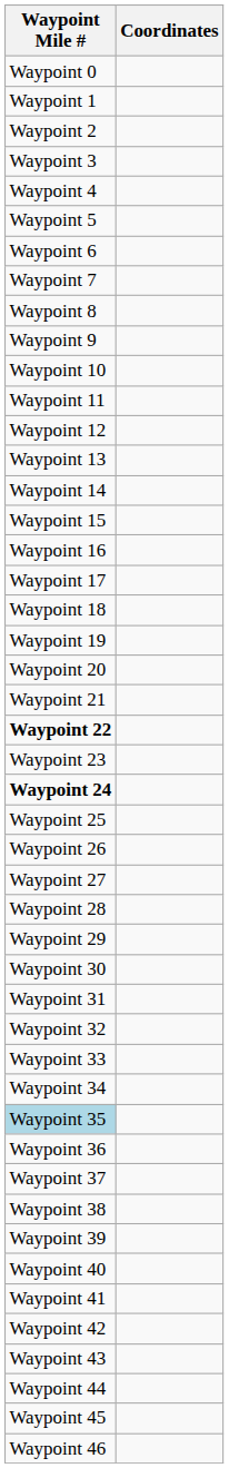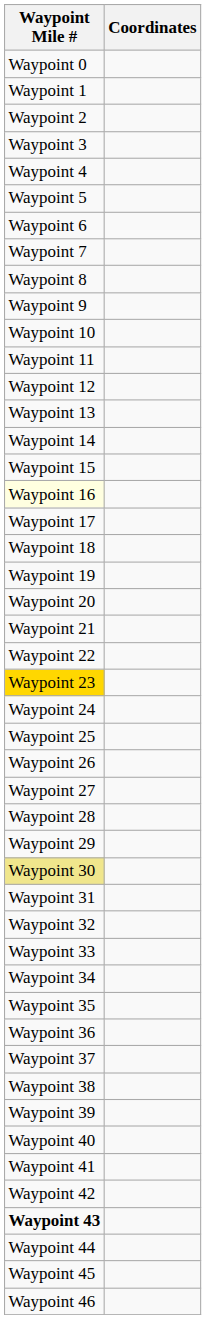Waypoint 16 | Waypoint Mile #: no background -> lightyellow background
Waypoint 22 | Waypoint Mile #: bold -> normal
Waypoint 23 | Waypoint Mile #: no background -> gold background
Waypoint 24 | Waypoint Mile #: bold -> normal
Waypoint 30 | Waypoint Mile #: no background -> khaki background
Waypoint 35 | Waypoint Mile #: lightblue background -> no background
Waypoint 43 | Waypoint Mile #: normal -> bold
